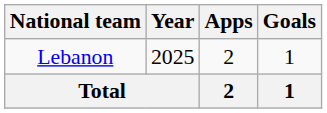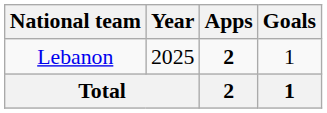Lebanon | Apps: normal -> bold
